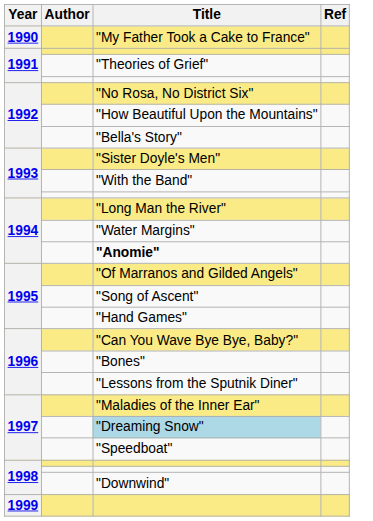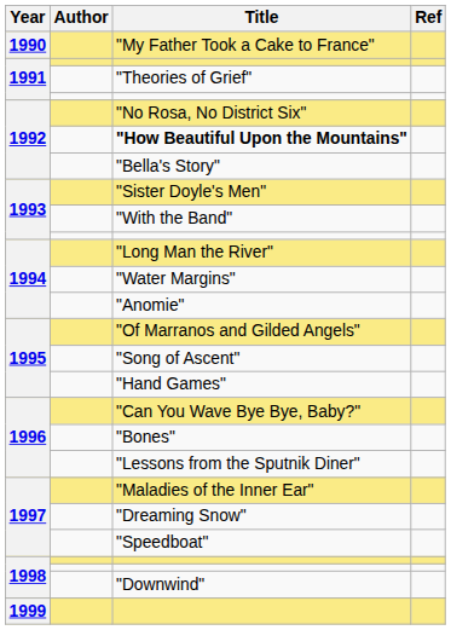"How Beautiful Upon the Mountains" | Title: normal -> bold
"Anomie" | Title: bold -> normal
"Dreaming Snow" | Title: lightblue background -> no background
